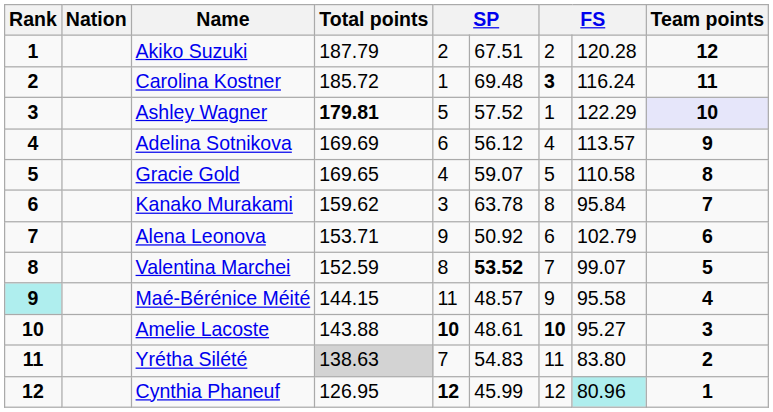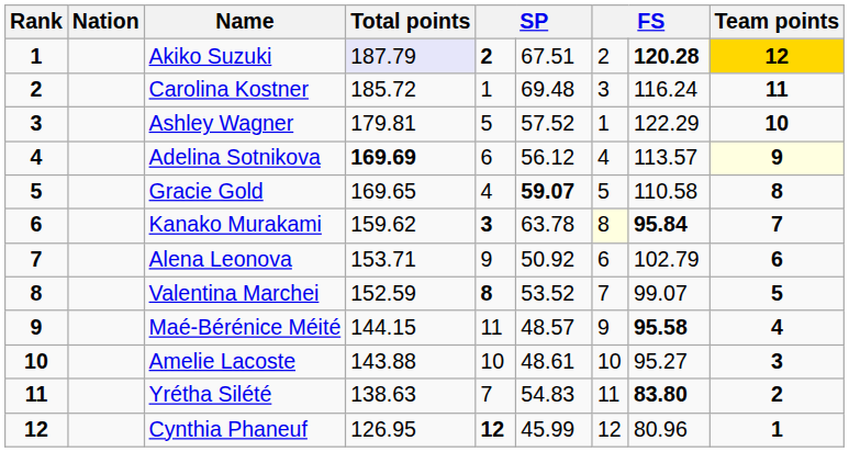Akiko Suzuki | Total points: no background -> lavender background
Akiko Suzuki | column 5: normal -> bold
Akiko Suzuki | column 8: normal -> bold
Akiko Suzuki | Team points: no background -> gold background
Carolina Kostner | column 7: bold -> normal
Ashley Wagner | Total points: bold -> normal
Ashley Wagner | Team points: lavender background -> no background
Adelina Sotnikova | Total points: normal -> bold
Adelina Sotnikova | Team points: no background -> lightyellow background
Gracie Gold | column 6: normal -> bold
Kanako Murakami | column 5: normal -> bold
Kanako Murakami | column 7: no background -> lightyellow background
Kanako Murakami | column 8: normal -> bold
Valentina Marchei | column 5: normal -> bold
Valentina Marchei | column 6: bold -> normal
Maé-Bérénice Méité | Rank: paleturquoise background -> no background
Maé-Bérénice Méité | column 8: normal -> bold
Amelie Lacoste | column 5: bold -> normal
Amelie Lacoste | column 7: bold -> normal
Yrétha Silété | Total points: lightgrey background -> no background
Yrétha Silété | column 8: normal -> bold
Cynthia Phaneuf | column 8: paleturquoise background -> no background
